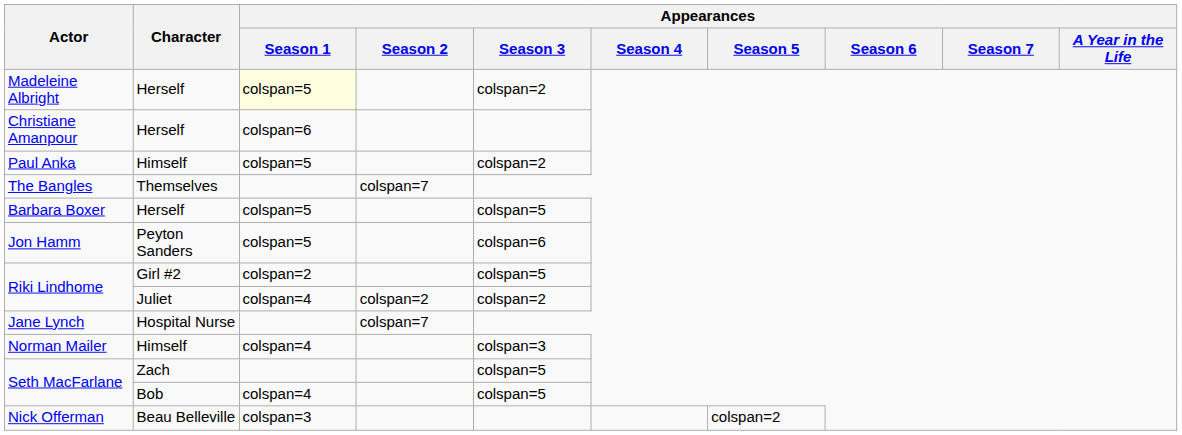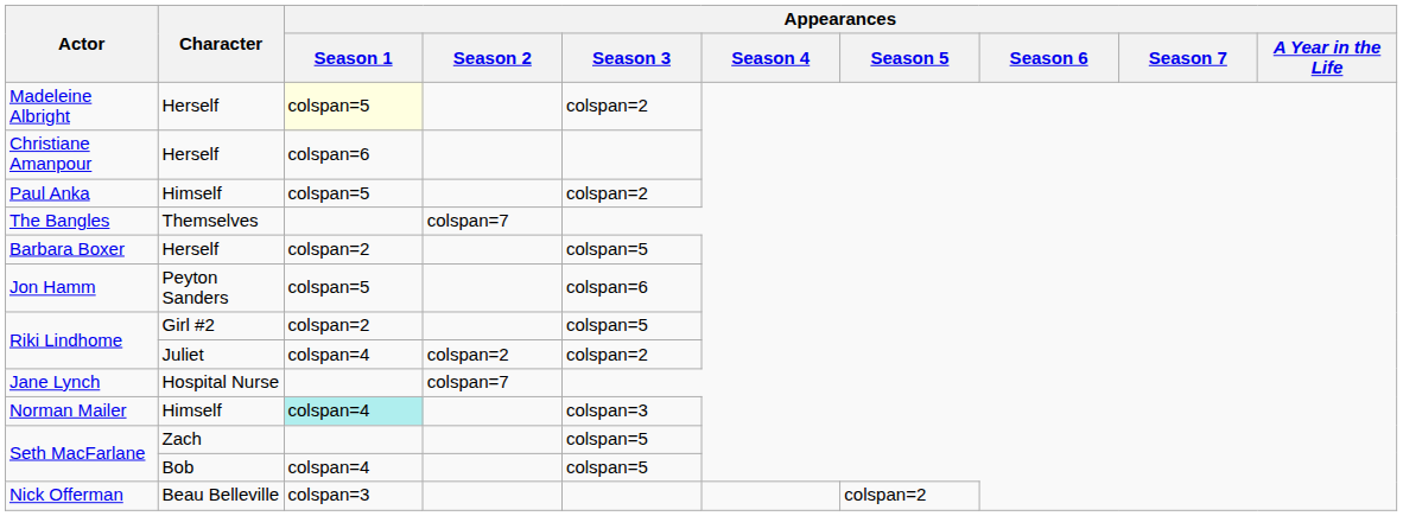Barbara Boxer | Appearances / Season 1: colspan=5 -> colspan=2
Norman Mailer | Appearances / Season 1: no background -> paleturquoise background
